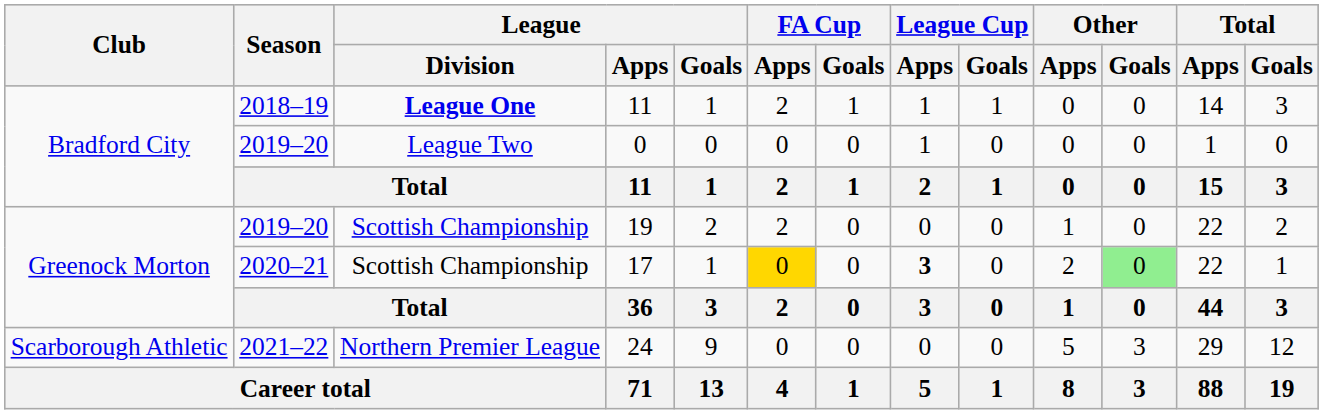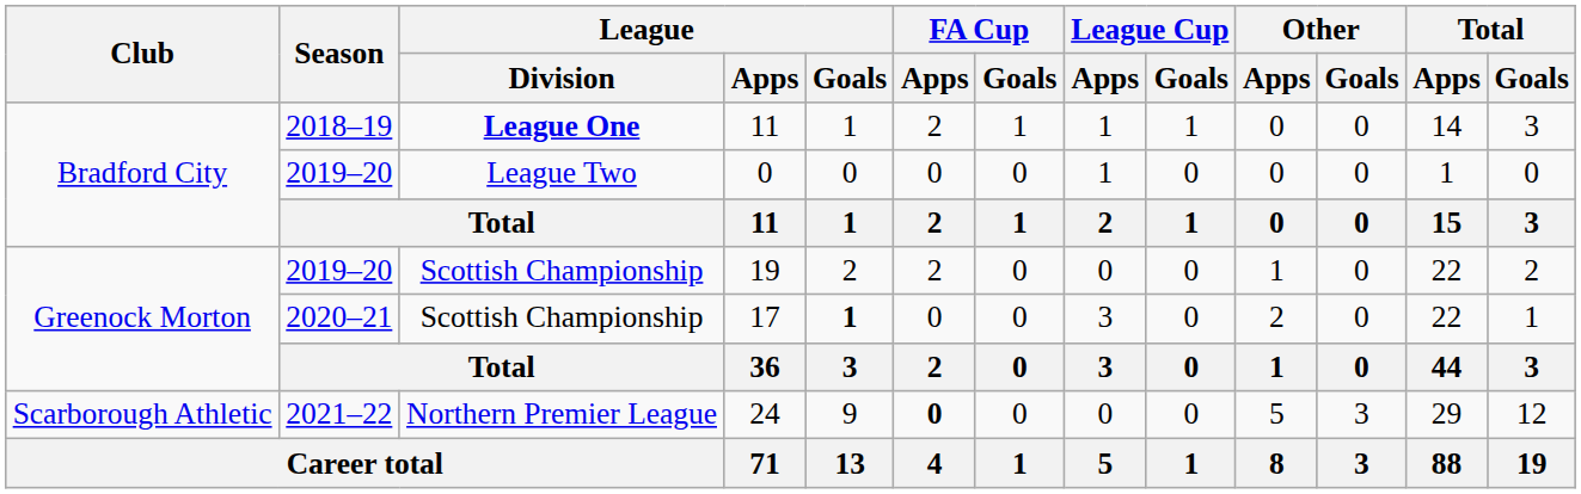17 | League / Goals: normal -> bold
17 | FA Cup / Apps: gold background -> no background
17 | League Cup / Apps: bold -> normal
17 | Other / Goals: lightgreen background -> no background
24 | FA Cup / Apps: normal -> bold
